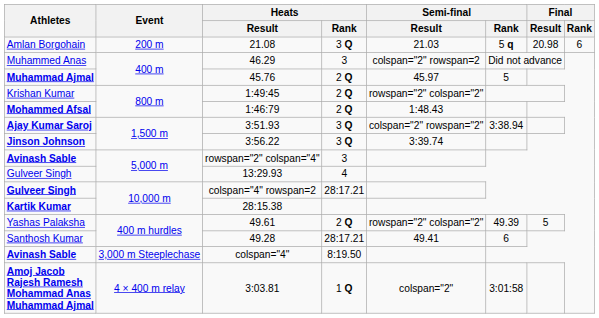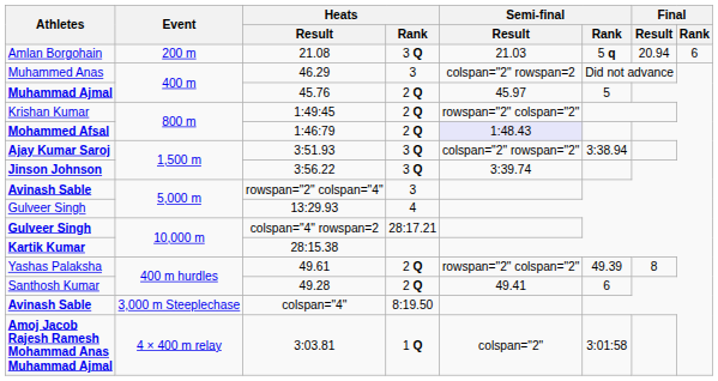21.08 | Final / Result: 20.98 -> 20.94
1:46:79 | Semi-final / Result: no background -> lavender background
49.61 | Final / Result: 5 -> 8
49.28 | Heats / Rank: 28:17.21 -> 2 Q
